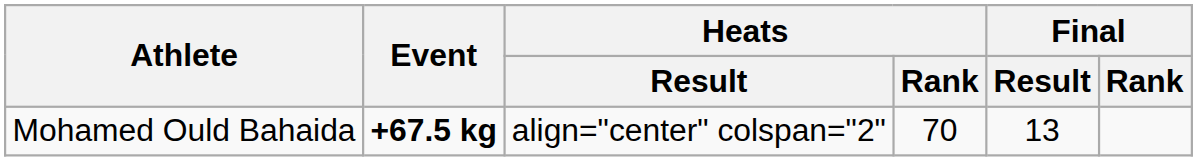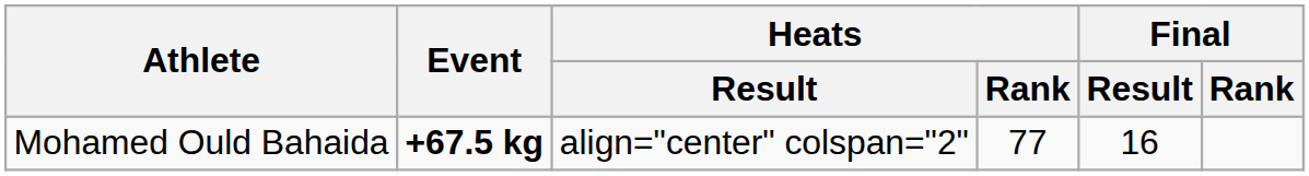Mohamed Ould Bahaida | Heats / Rank: 70 -> 77
Mohamed Ould Bahaida | Final / Result: 13 -> 16
